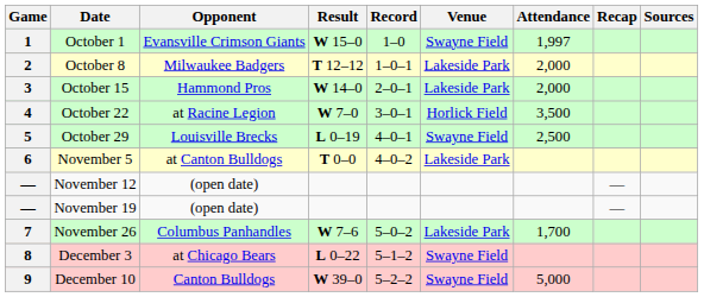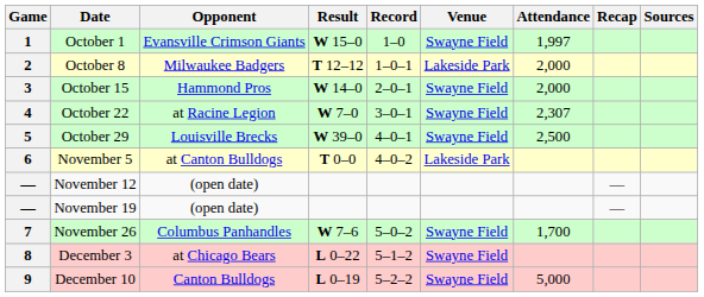3 | Venue: Lakeside Park -> Swayne Field
4 | Venue: Horlick Field -> Swayne Field
4 | Attendance: 3,500 -> 2,307
5 | Result: L 0–19 -> W 39–0
7 | Venue: Lakeside Park -> Swayne Field
9 | Result: W 39–0 -> L 0–19
